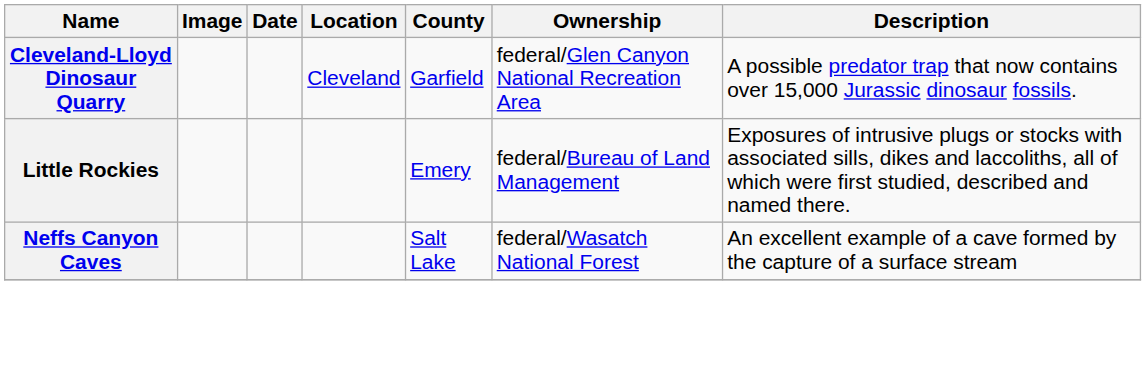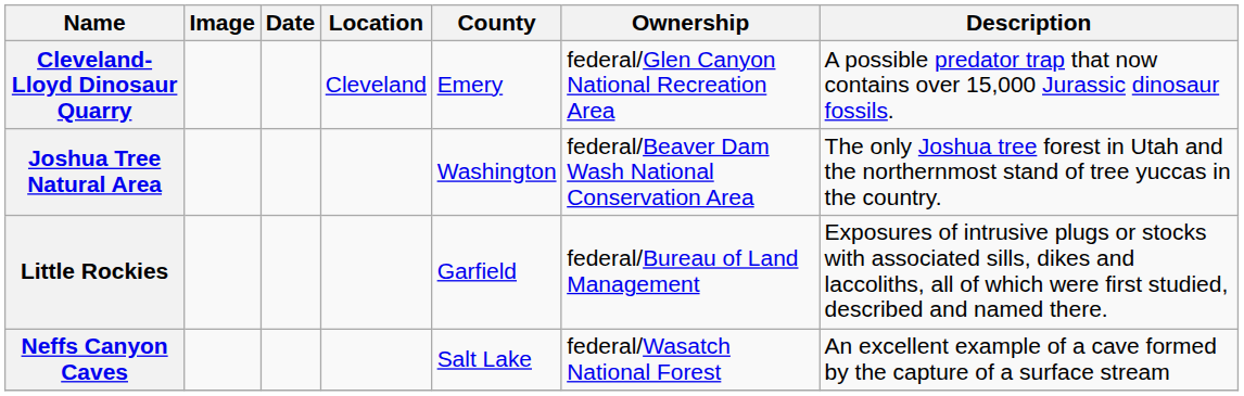Cleveland-Lloyd Dinosaur Quarry | County: Garfield -> Emery
+ row: Joshua Tree Natural Area | Washington | federal/Beaver Dam Wash National Conservation Area | The only Joshua tree forest in Utah and the northernmost stand of tree yuccas in the country.
Little Rockies | County: Emery -> Garfield
